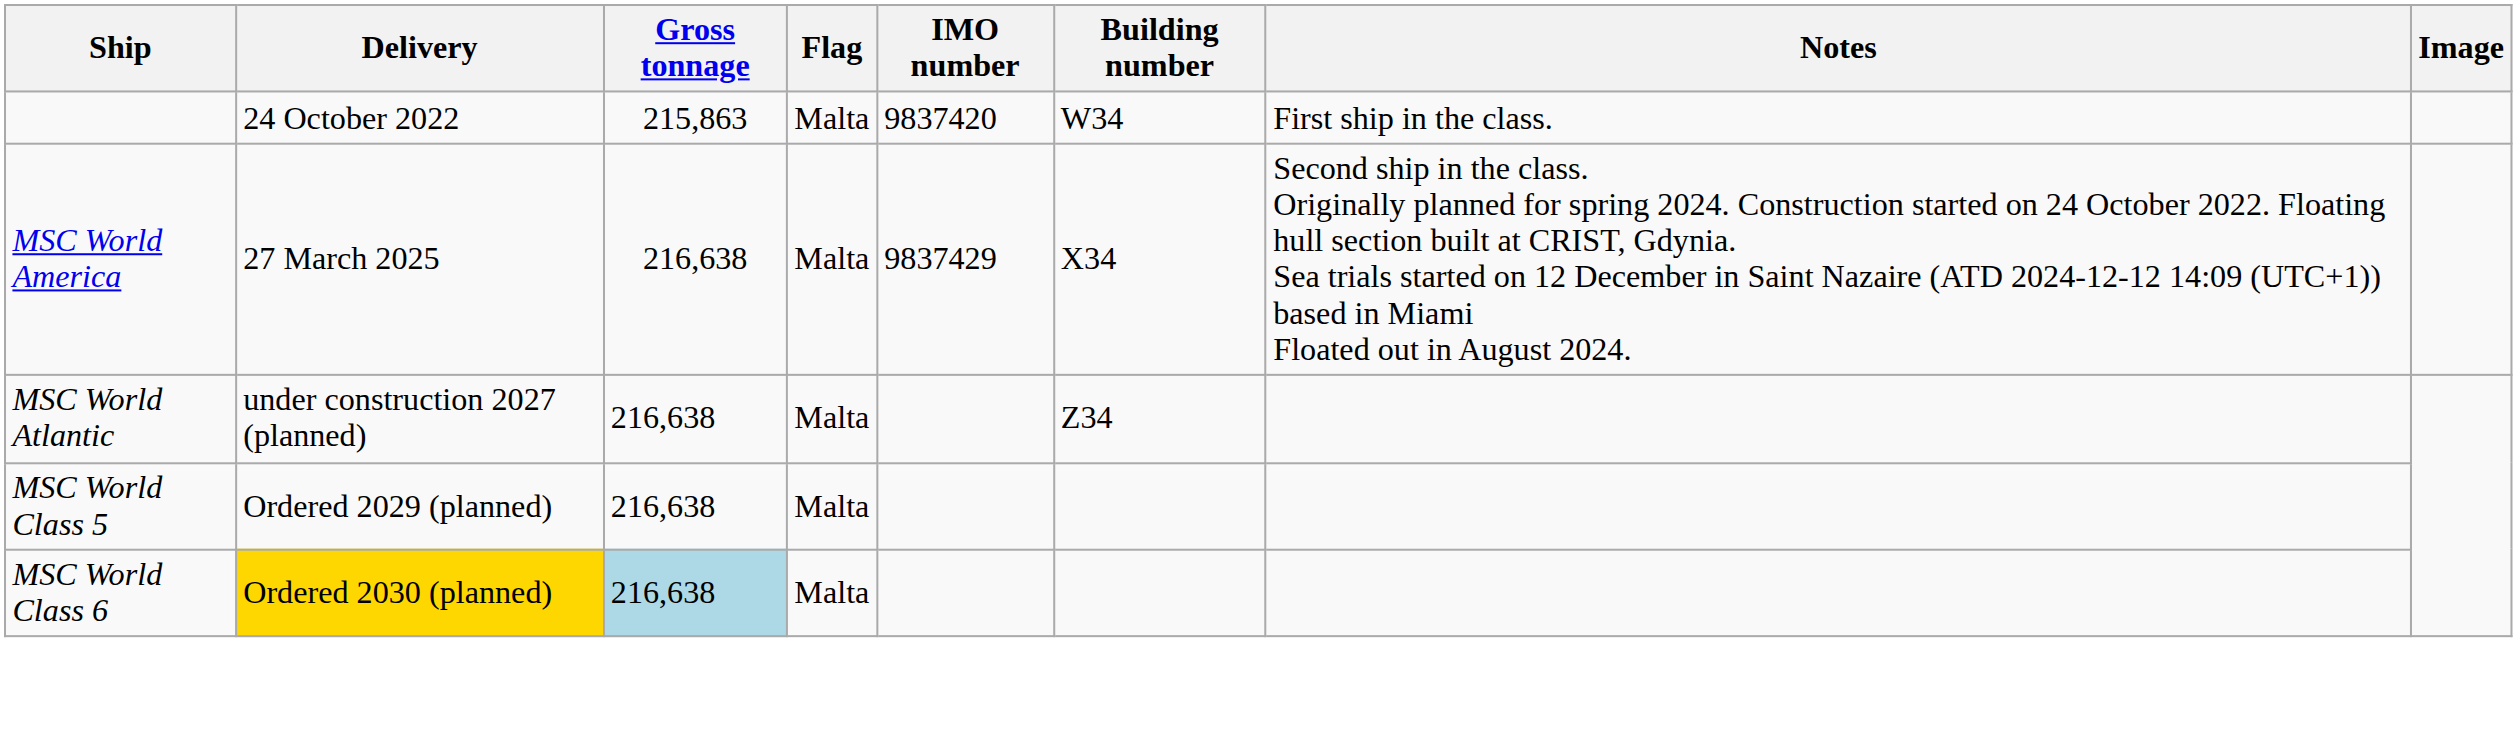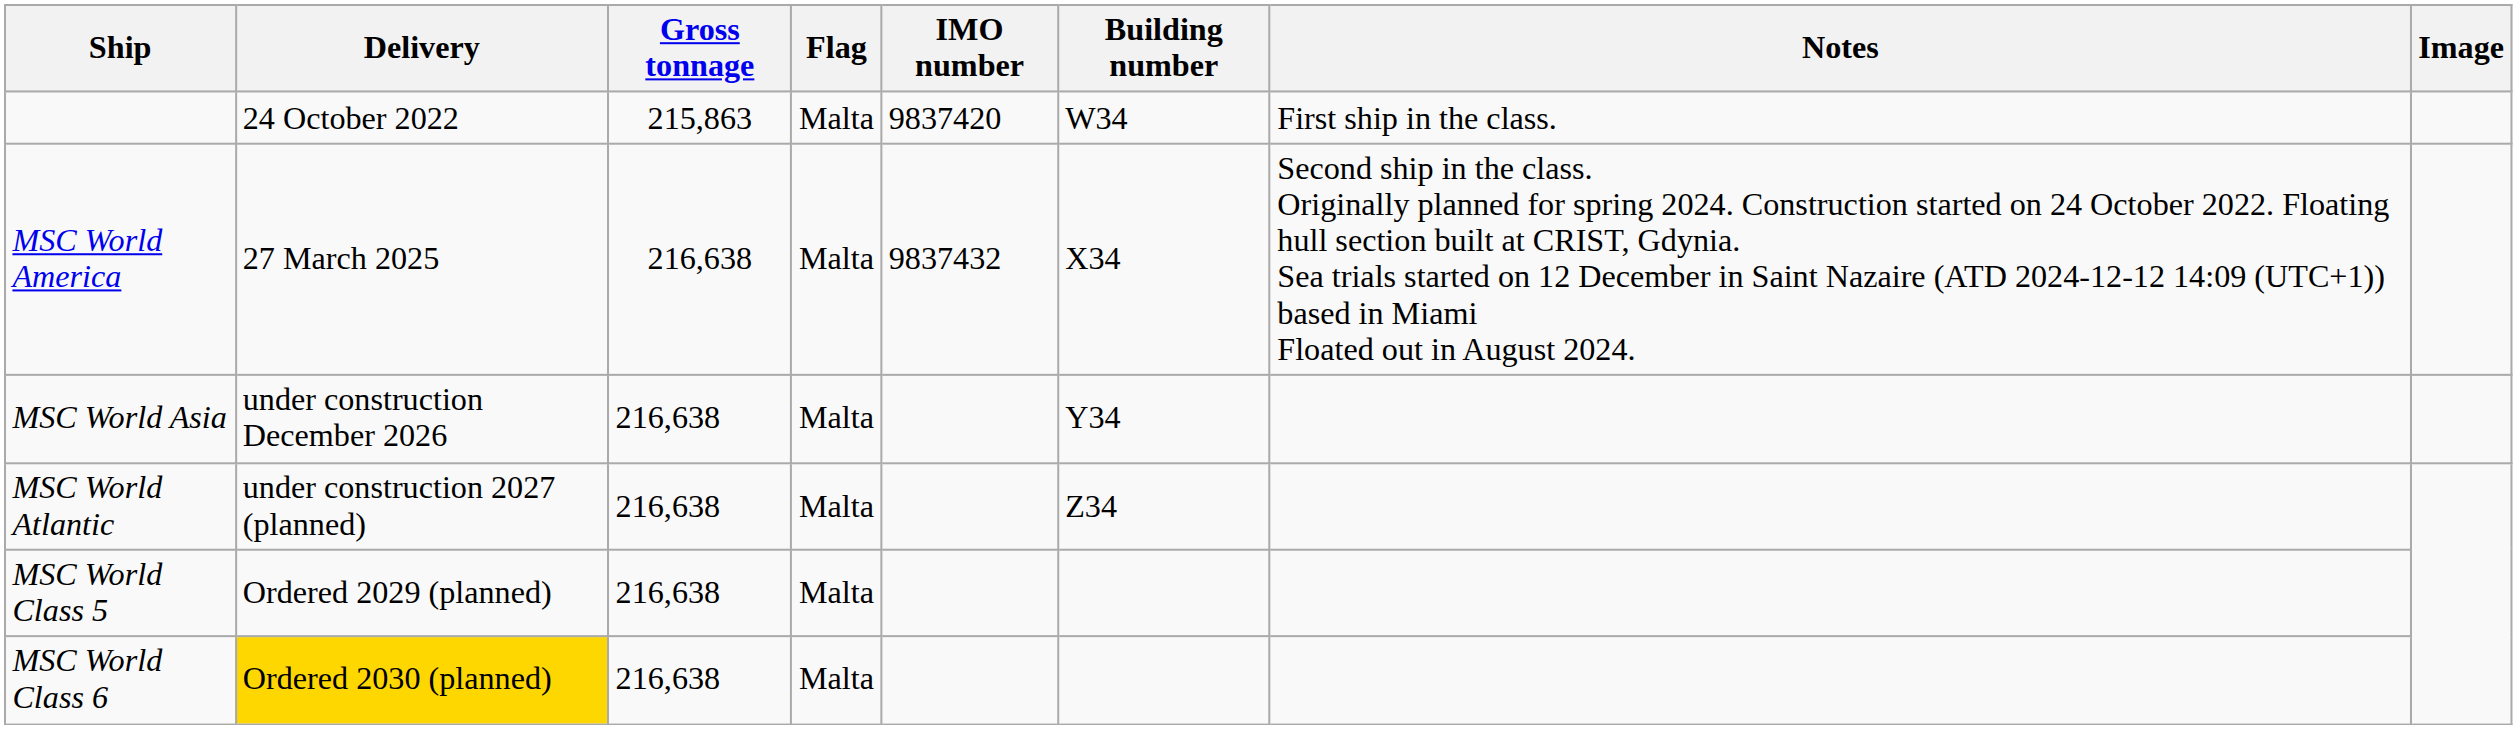MSC World America | IMO number: 9837429 -> 9837432
+ row: MSC World Asia | under construction December 2026 | 216,638 | Malta | Y34
MSC World Class 6 | Gross tonnage: lightblue background -> no background
